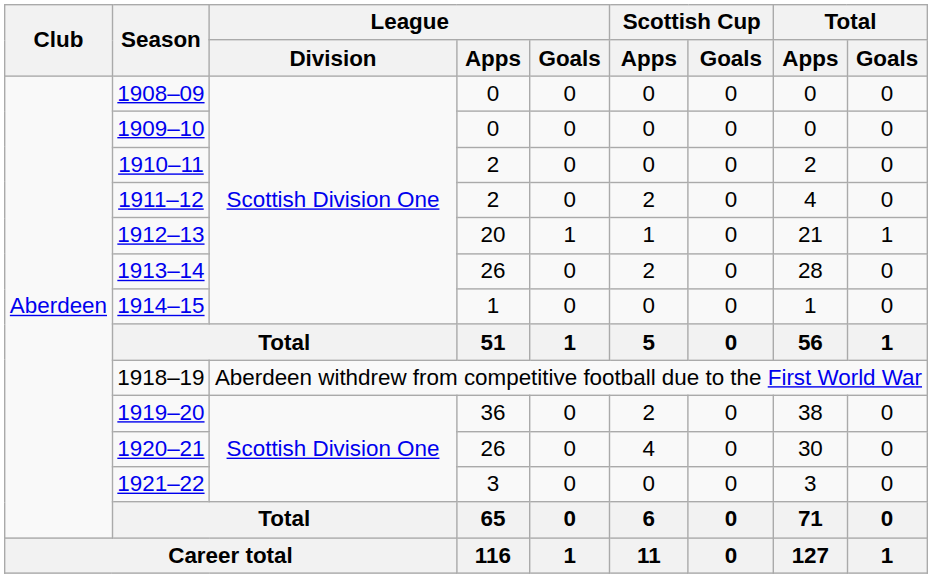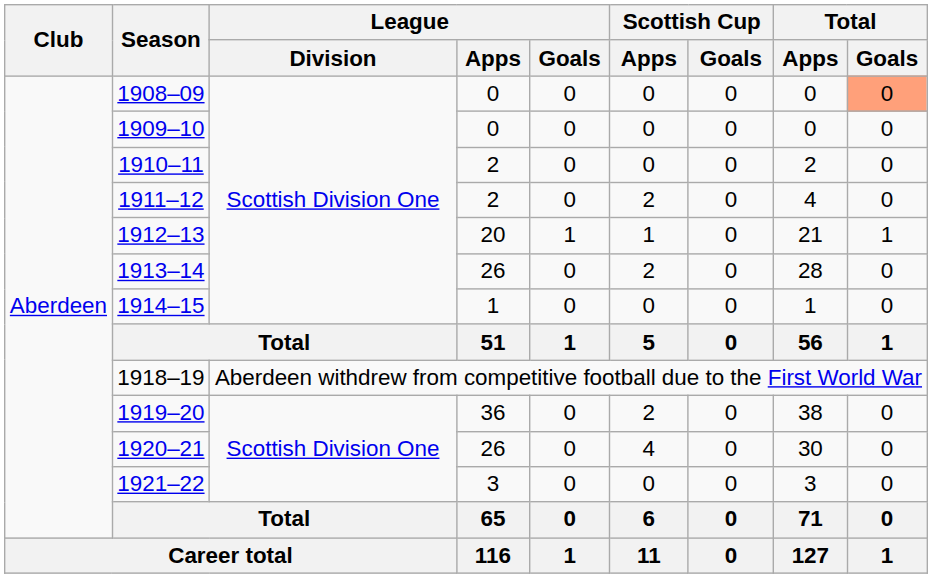1908–09 | Total / Goals: no background -> lightsalmon background
